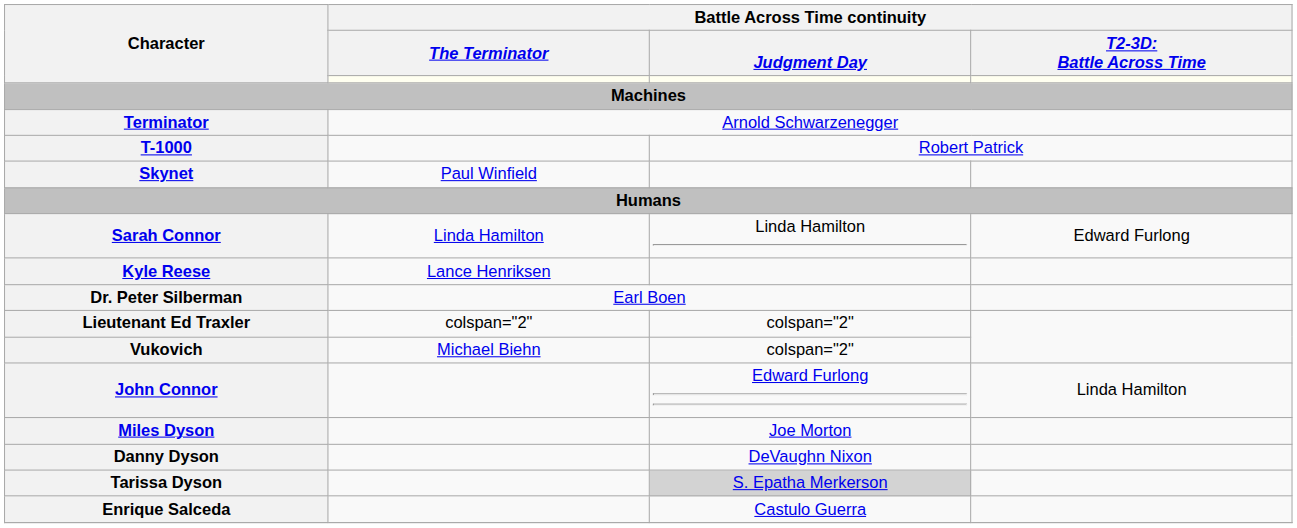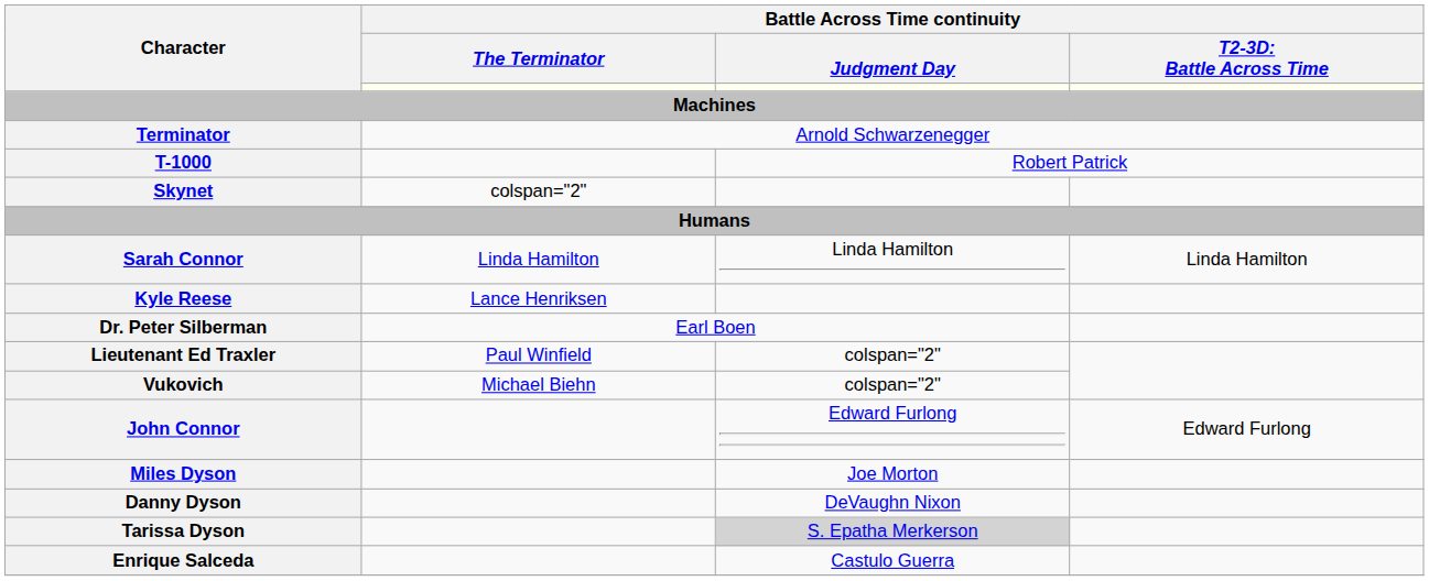Skynet | Battle Across Time continuity / The Terminator: Paul Winfield -> colspan="2"
Sarah Connor | column 4: Edward Furlong -> Linda Hamilton
Lieutenant Ed Traxler | Battle Across Time continuity / The Terminator: colspan="2" -> Paul Winfield
John Connor | column 4: Linda Hamilton -> Edward Furlong
